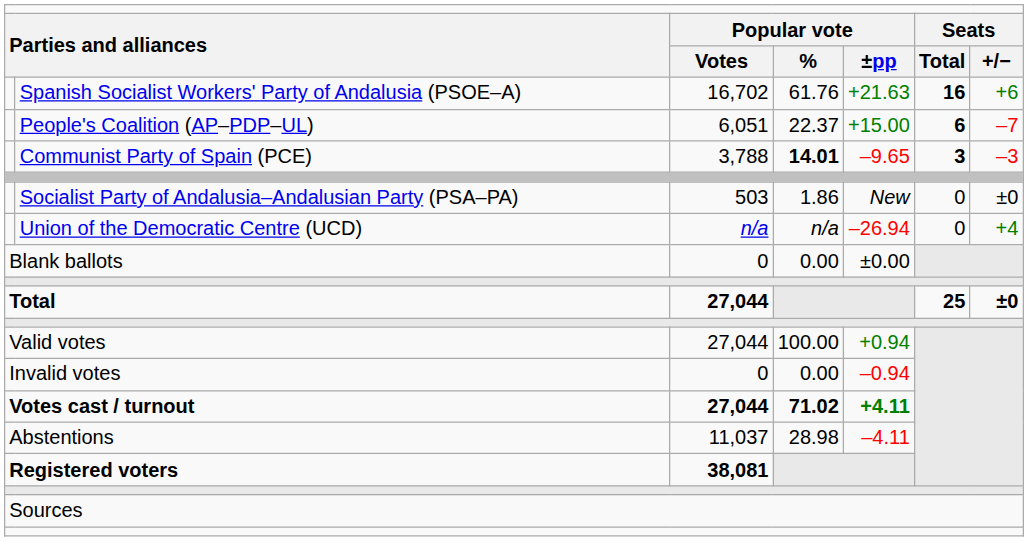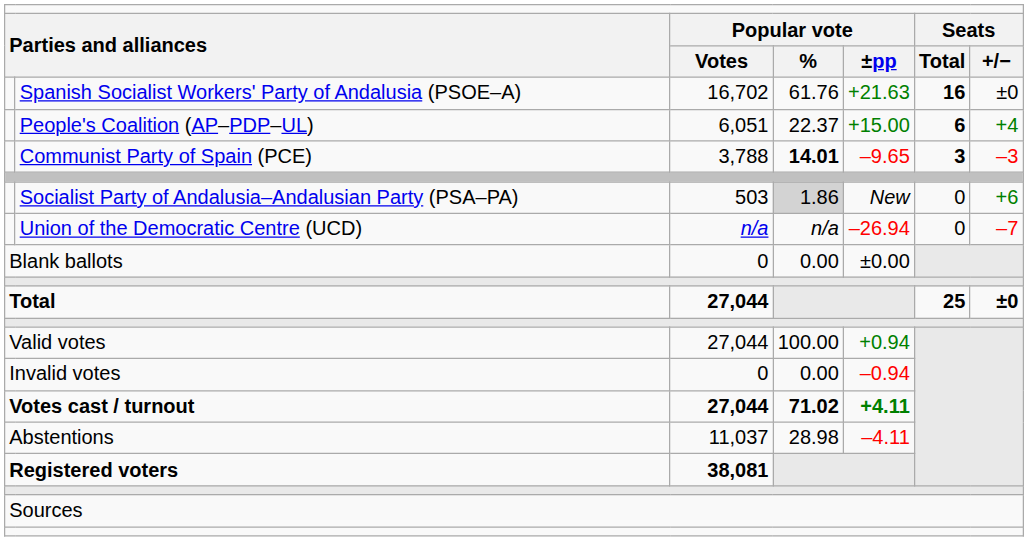Spanish Socialist Workers' Party of Andalusia (PSOE–A) | column 7: +6 -> ±0
People's Coalition (AP–PDP–UL) | column 7: –7 -> +4
Socialist Party of Andalusia–Andalusian Party (PSA–PA) | column 4: no background -> lightgrey background
Socialist Party of Andalusia–Andalusian Party (PSA–PA) | column 7: ±0 -> +6
Union of the Democratic Centre (UCD) | column 7: +4 -> –7
